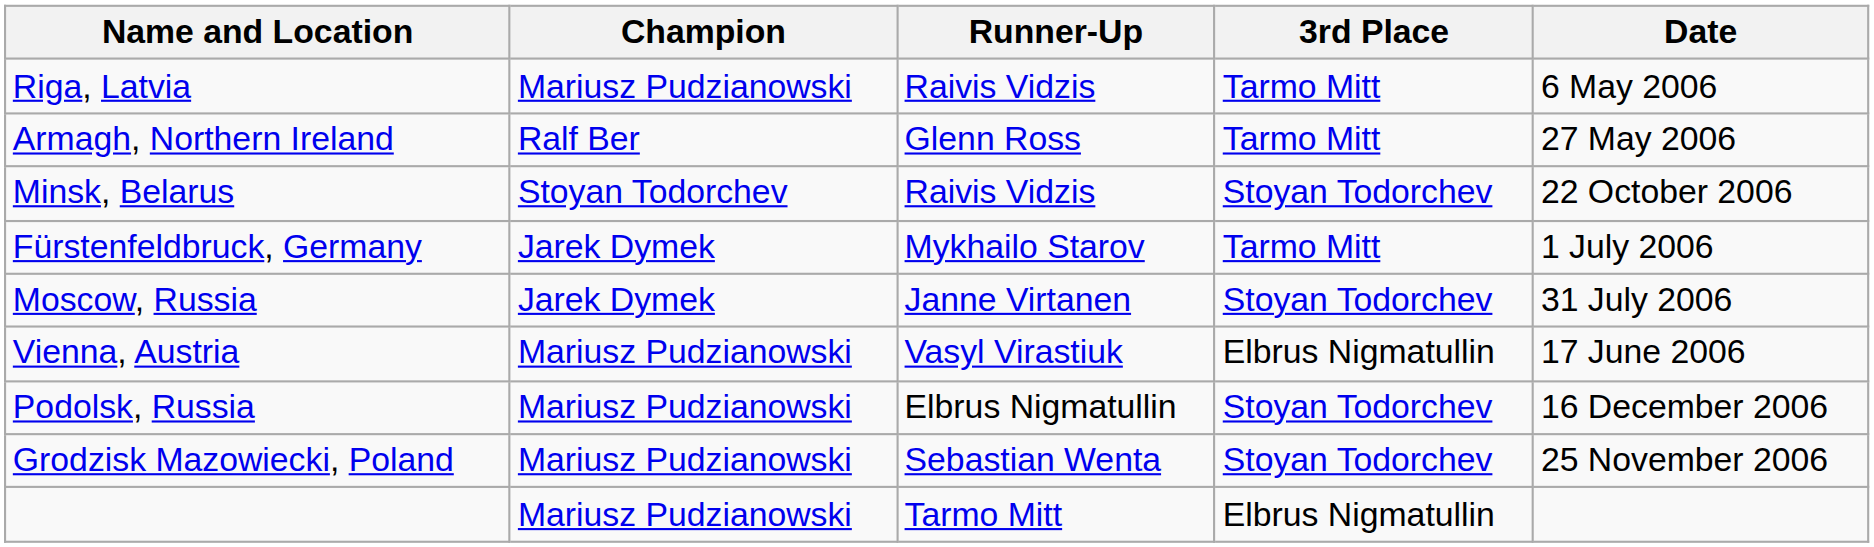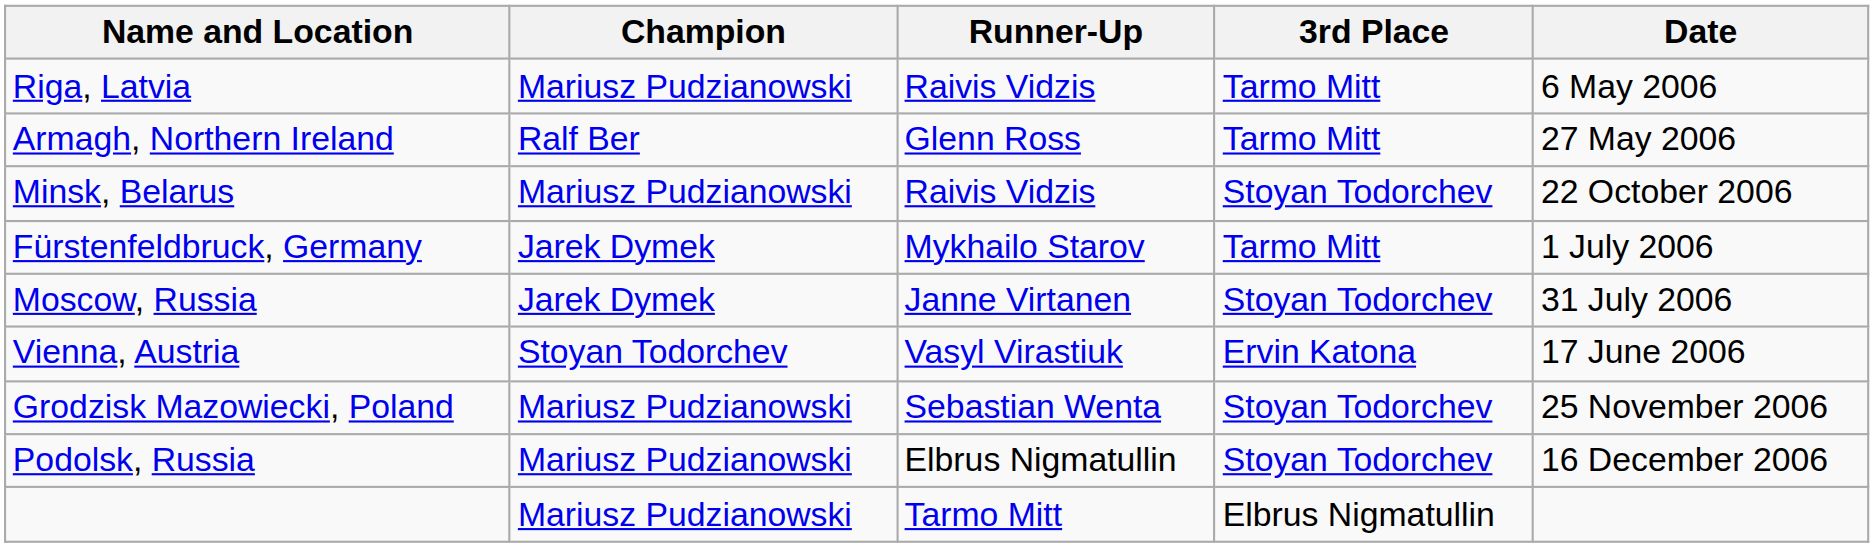Minsk, Belarus | Champion: Stoyan Todorchev -> Mariusz Pudzianowski
Vienna, Austria | Champion: Mariusz Pudzianowski -> Stoyan Todorchev
Vienna, Austria | 3rd Place: Elbrus Nigmatullin -> Ervin Katona
rows swapped: Grodzisk Mazowiecki, Poland <-> Podolsk, Russia
